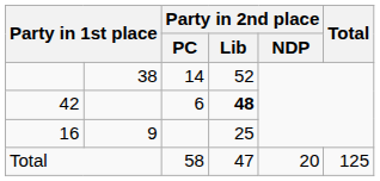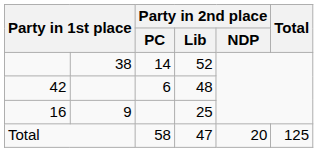42 | Party in 2nd place / Lib: bold -> normal
